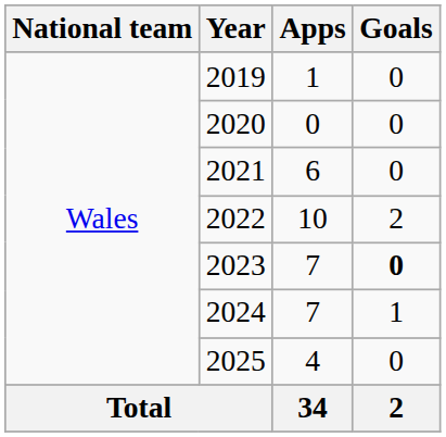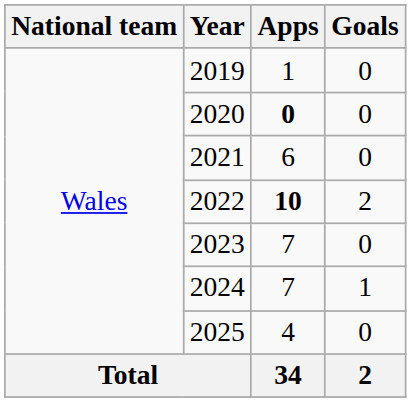2020 | Apps: normal -> bold
2022 | Apps: normal -> bold
2023 | Goals: bold -> normal
